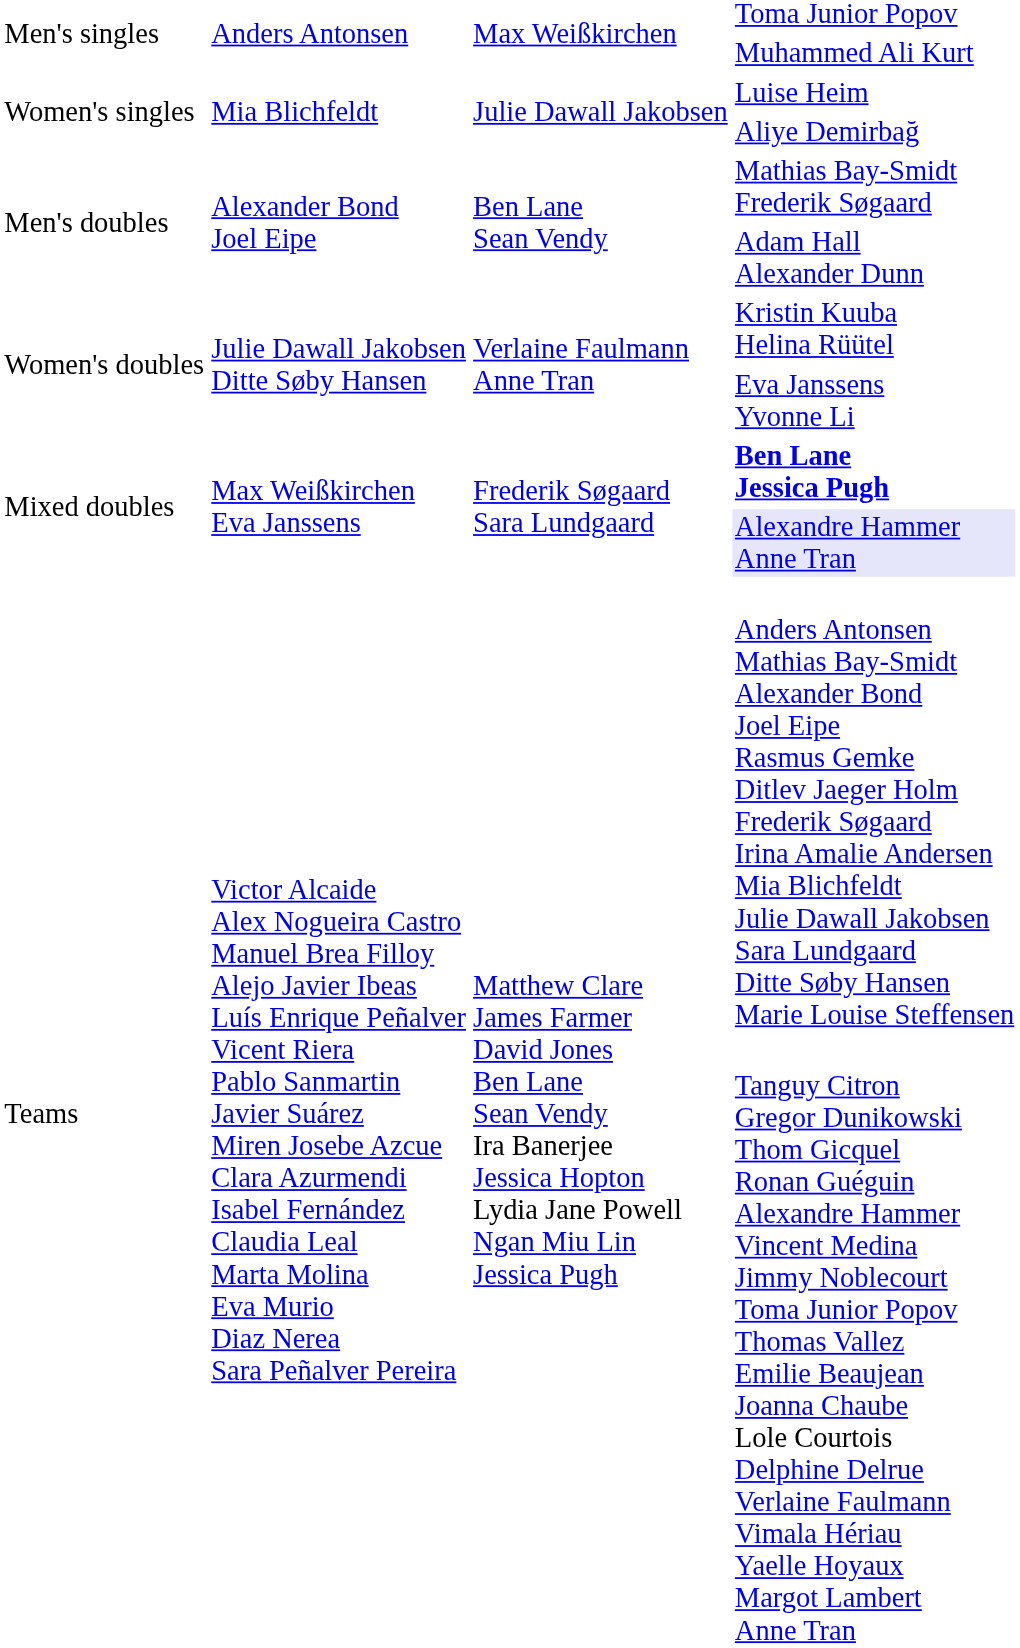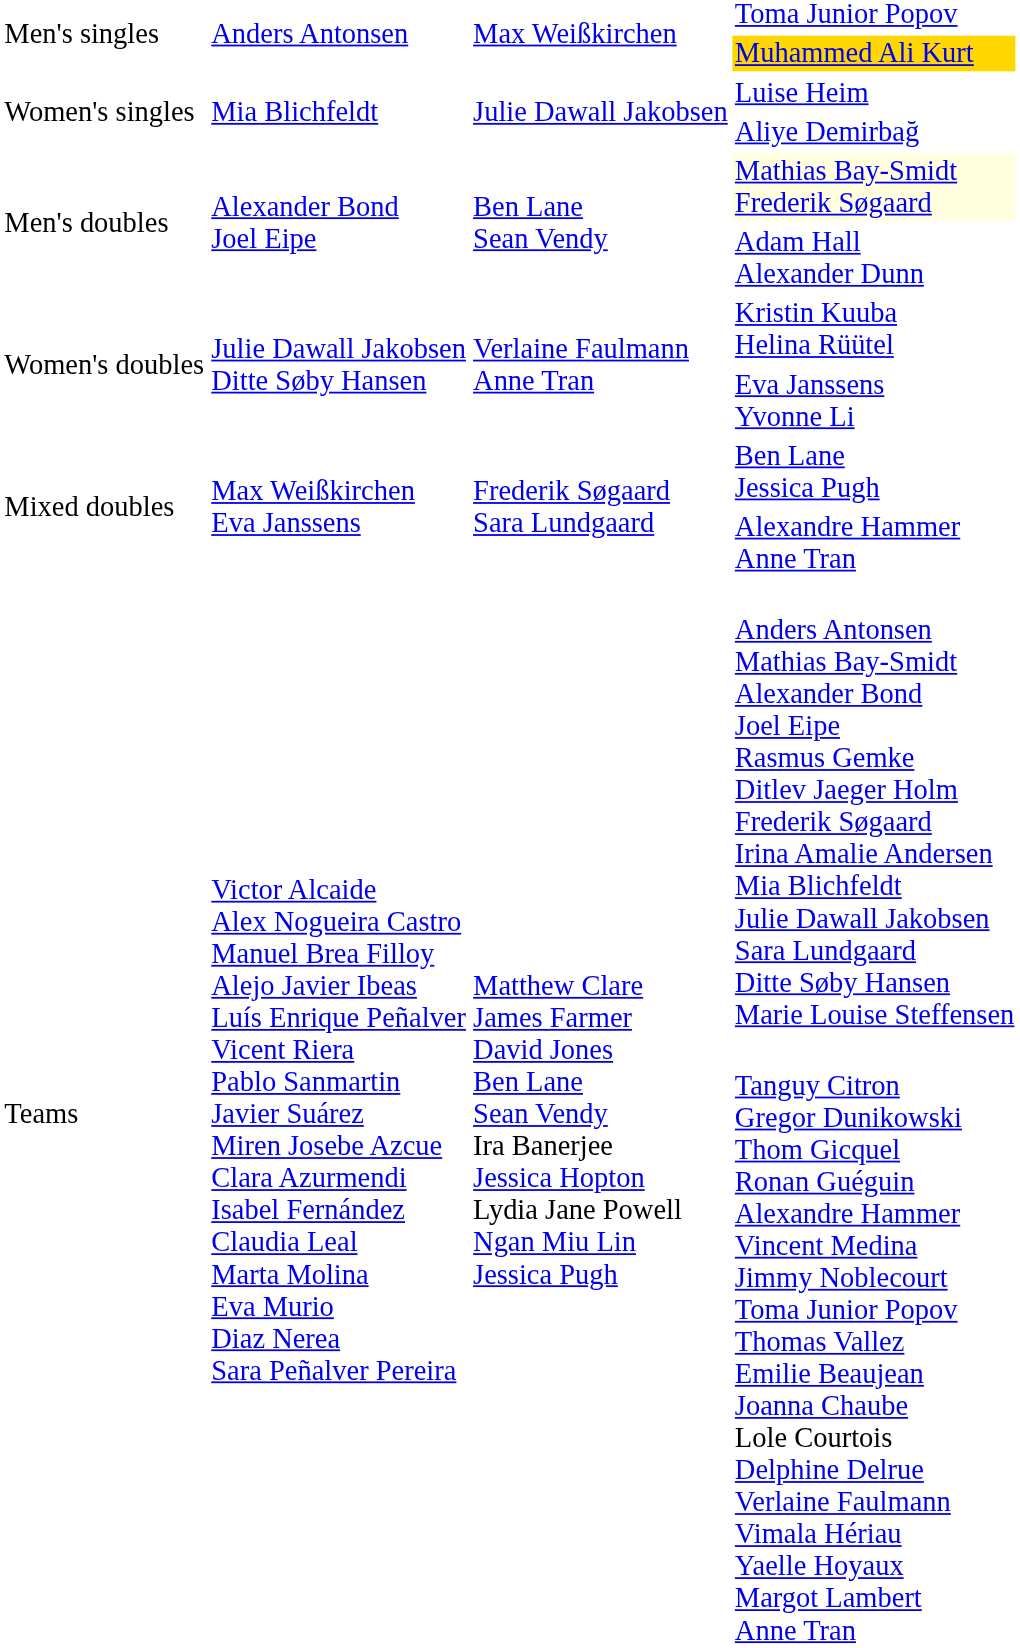Muhammed Ali Kurt | column 4: no background -> gold background
Mathias Bay-Smidt Frederik Søgaard | column 4: no background -> lightyellow background
Ben Lane Jessica Pugh | column 4: bold -> normal
Alexandre Hammer Anne Tran | column 4: lavender background -> no background
